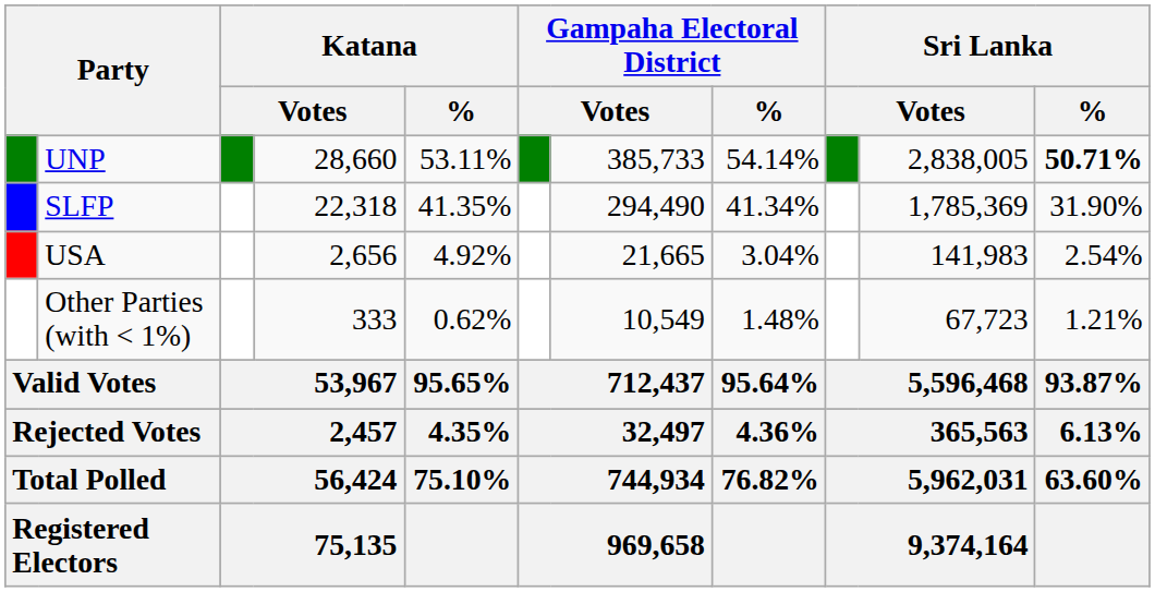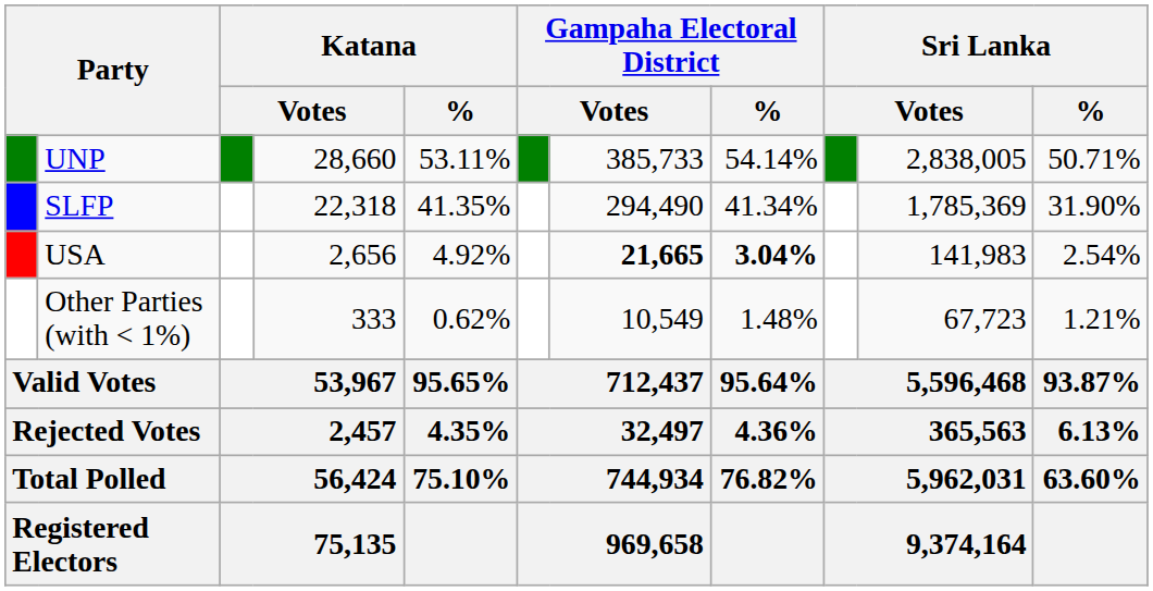UNP | Sri Lanka / %: bold -> normal
USA | column 7: normal -> bold
USA | Gampaha Electoral District / %: normal -> bold
